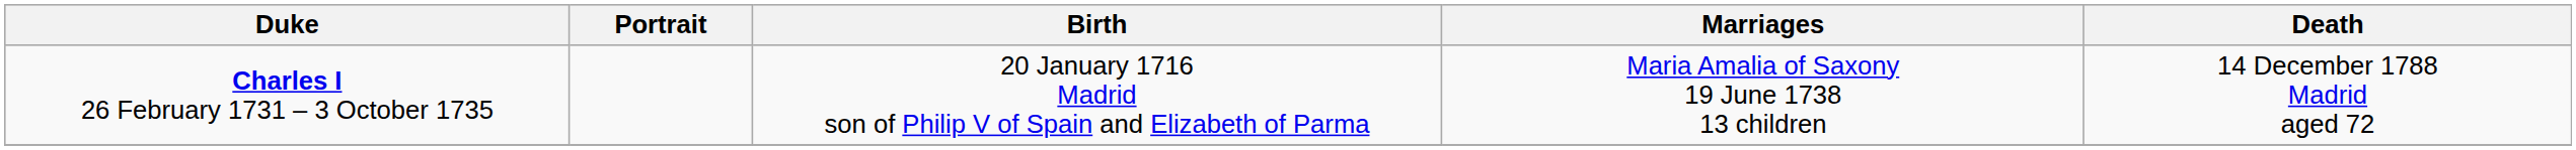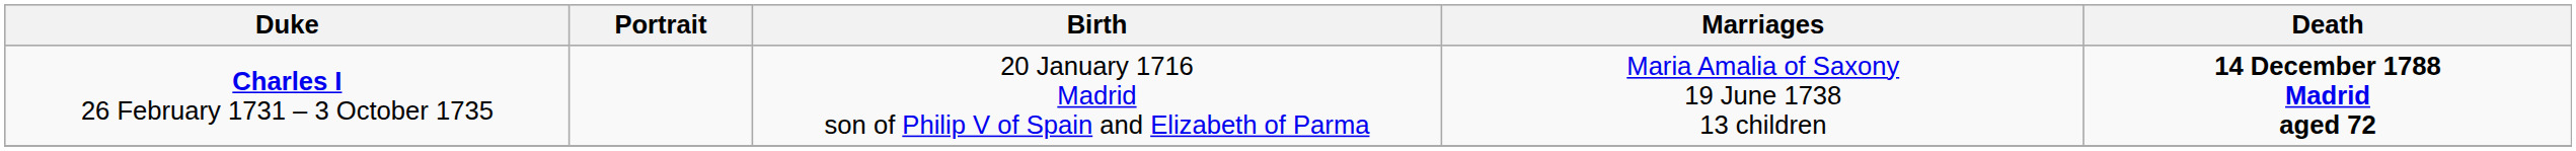Charles I 26 February 1731 – 3 October 1735 | Death: normal -> bold
